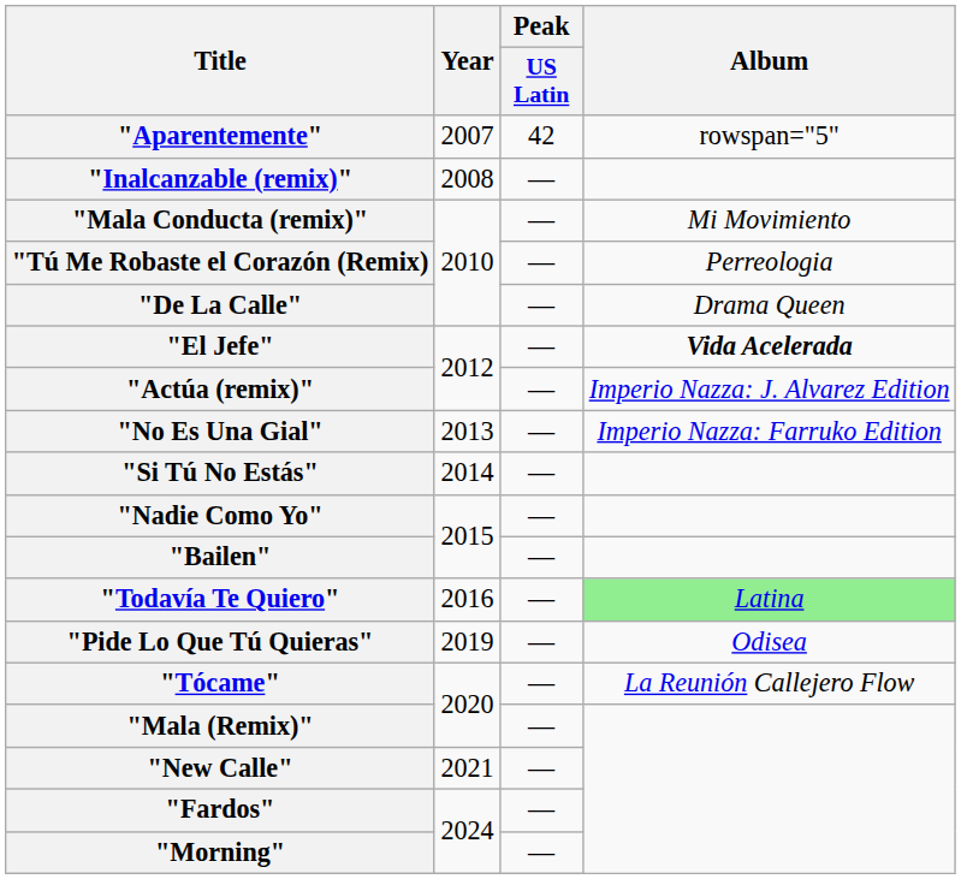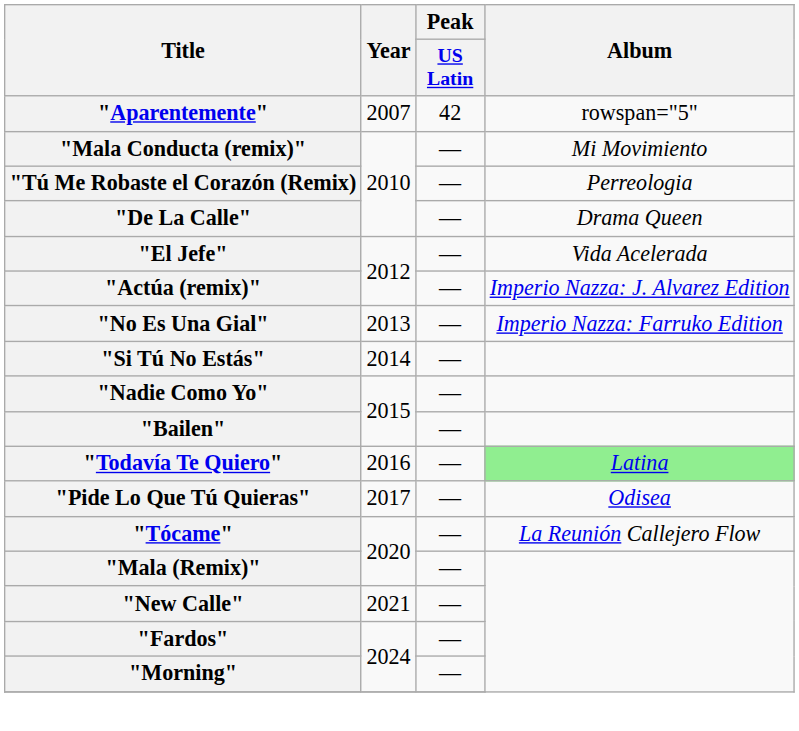- row: "Inalcanzable (remix)" | 2008 | —
"El Jefe" | Album: bold -> normal
"Pide Lo Que Tú Quieras" | Year: 2019 -> 2017
